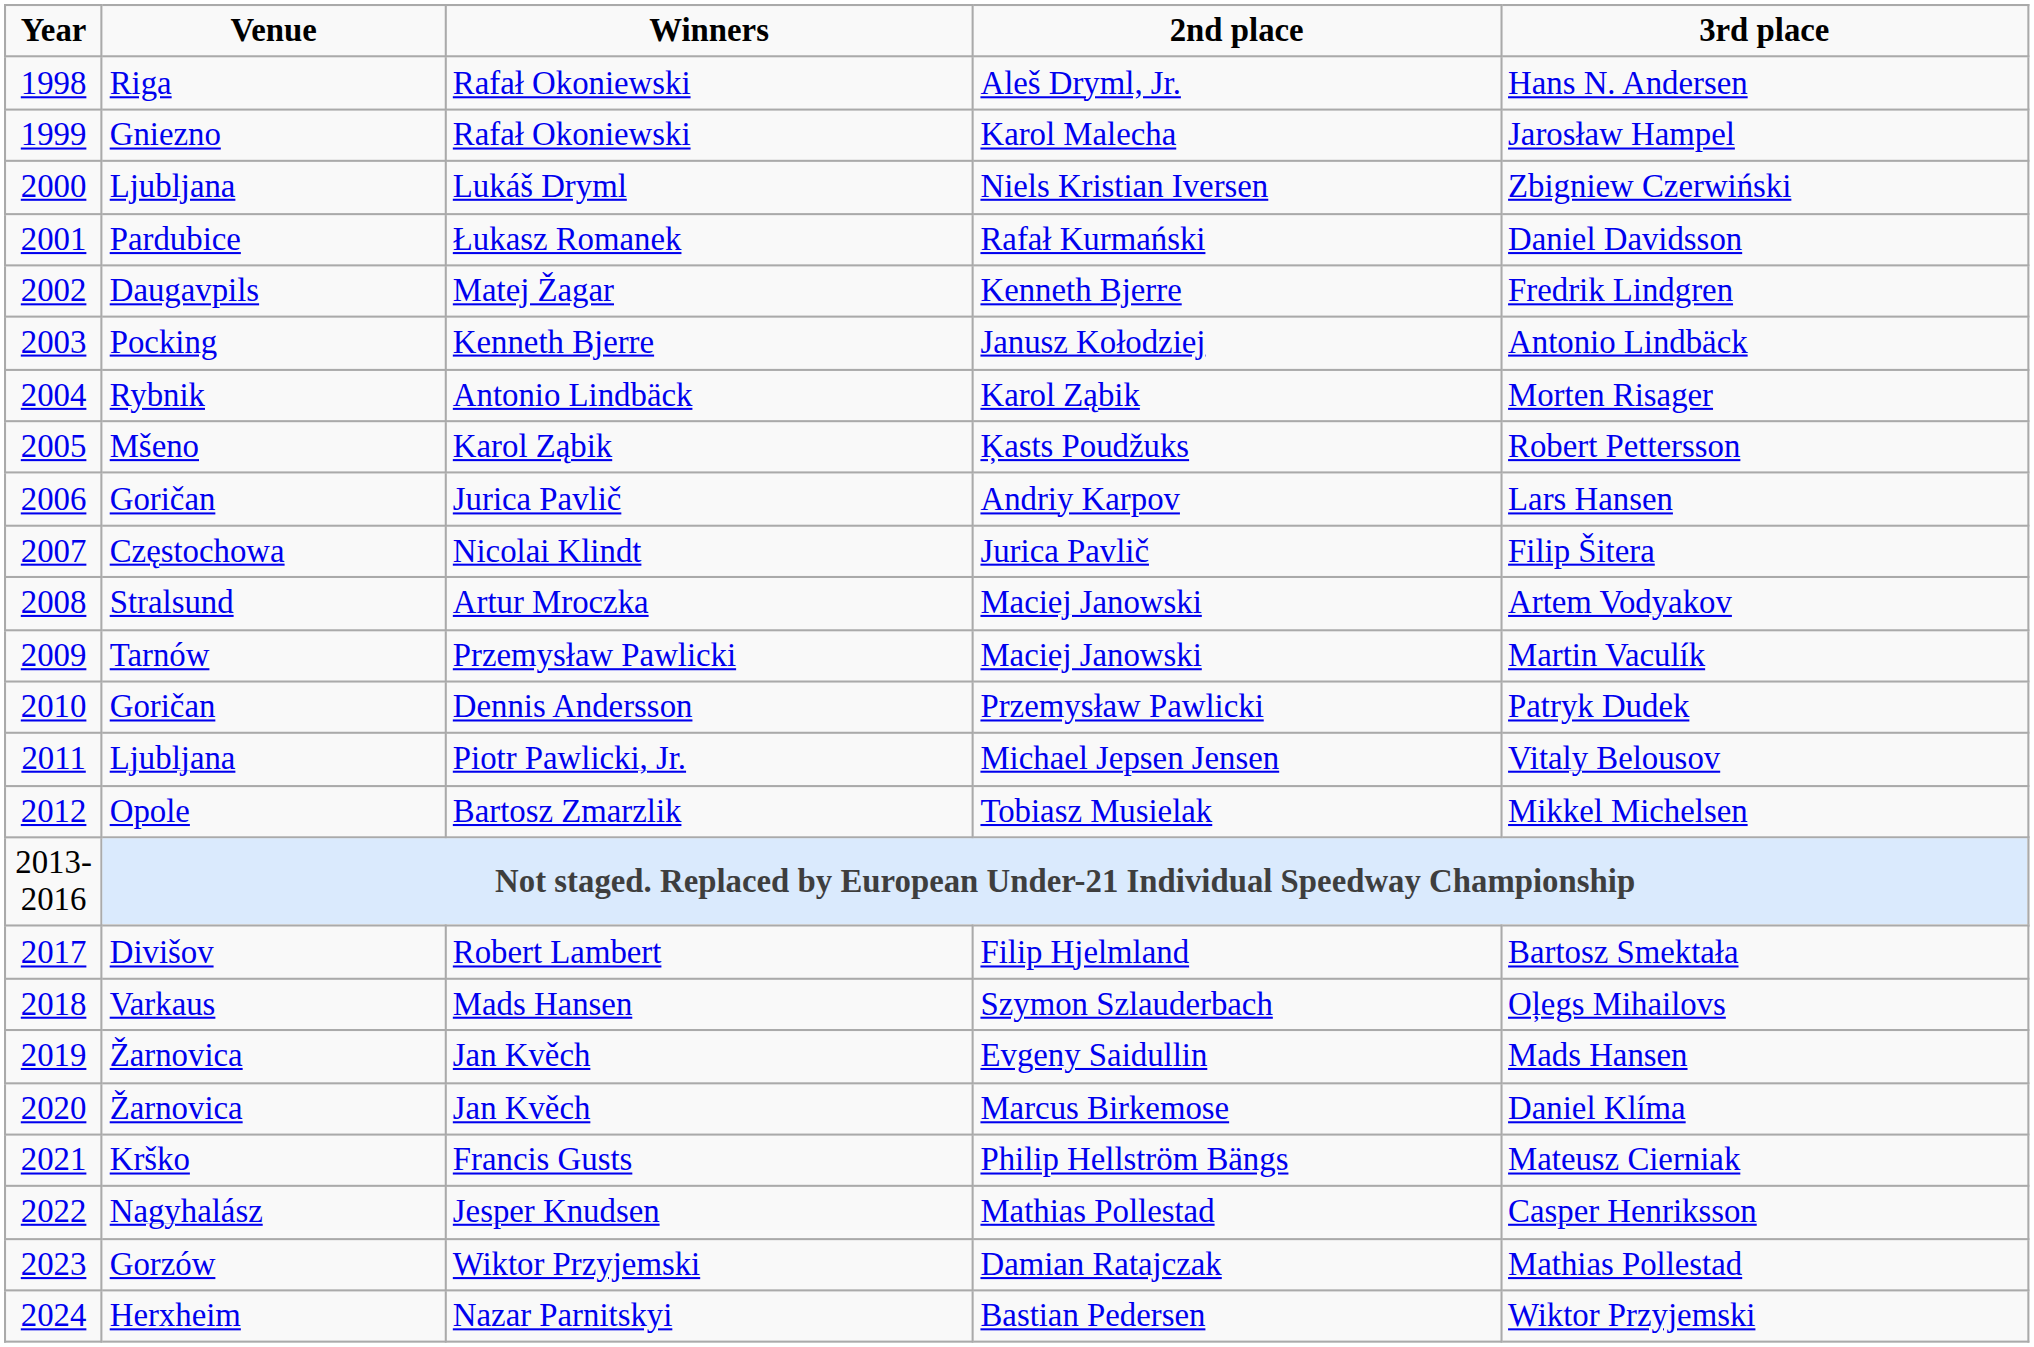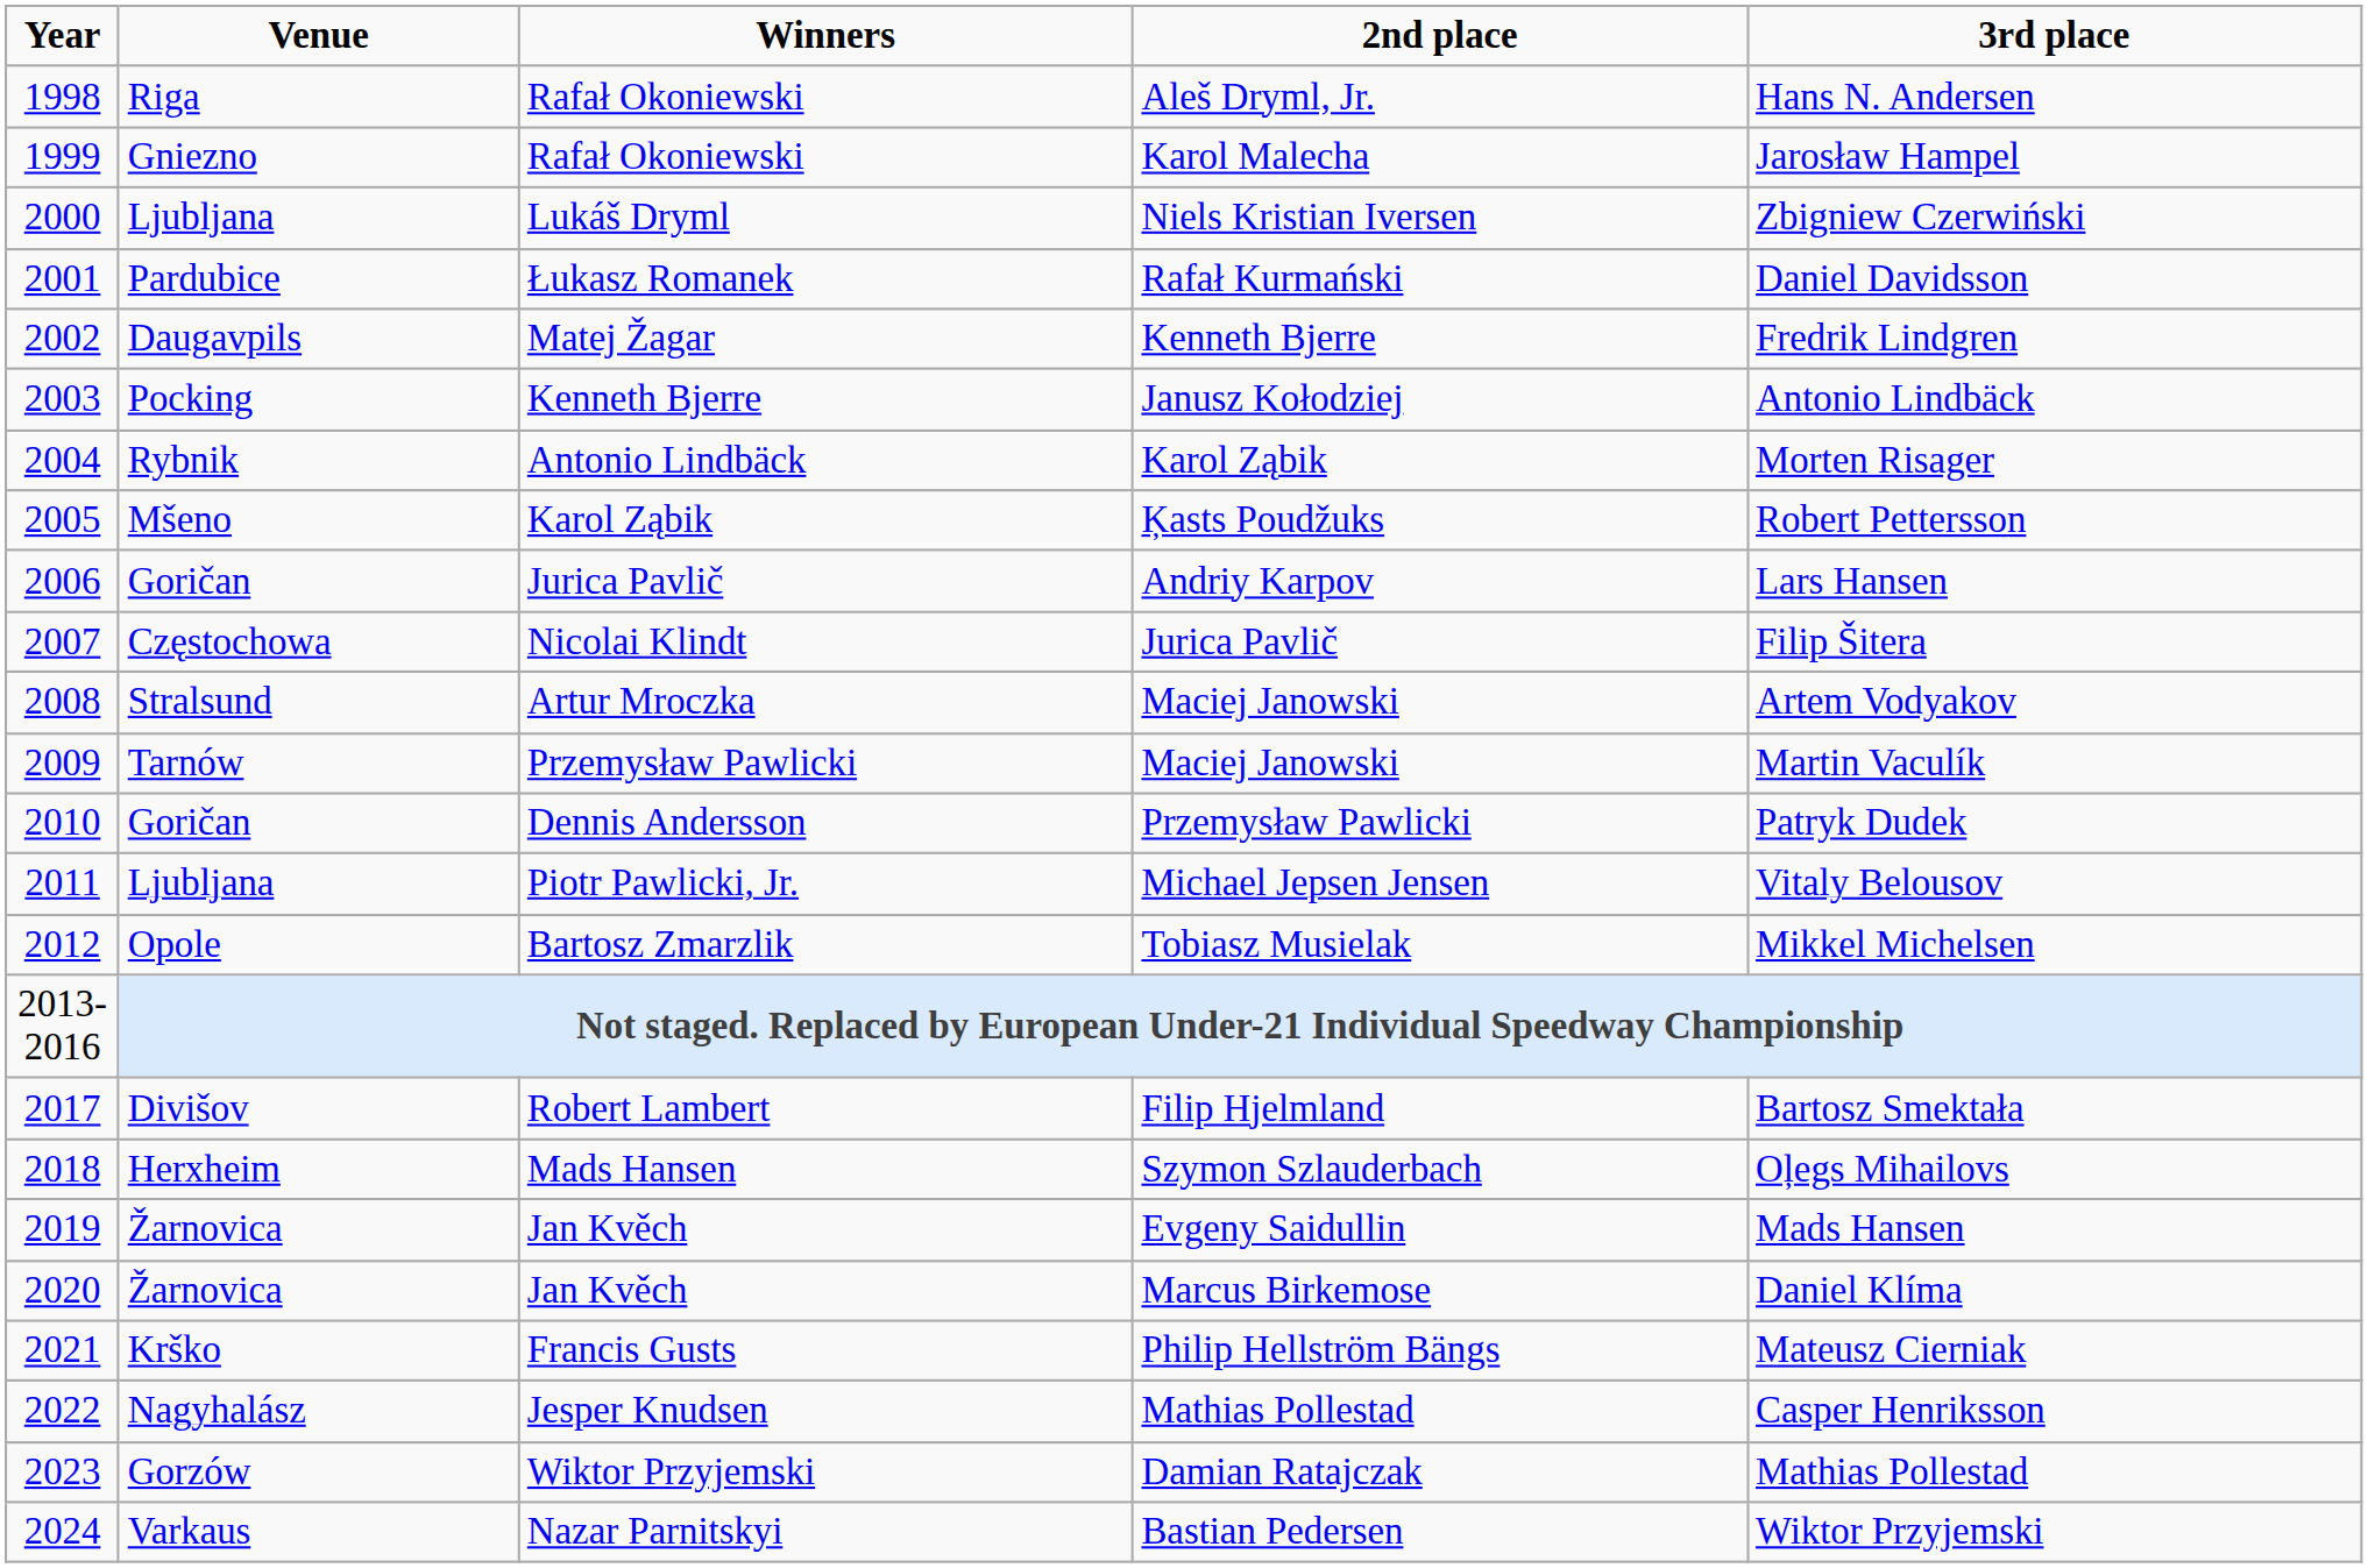Szymon Szlauderbach | Venue: Varkaus -> Herxheim
Bastian Pedersen | Venue: Herxheim -> Varkaus
